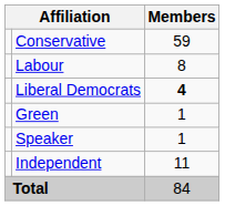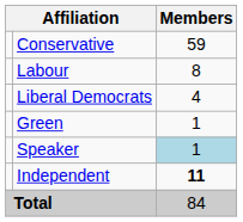Liberal Democrats | Members: bold -> normal
Speaker | Members: no background -> lightblue background
Independent | Members: normal -> bold
